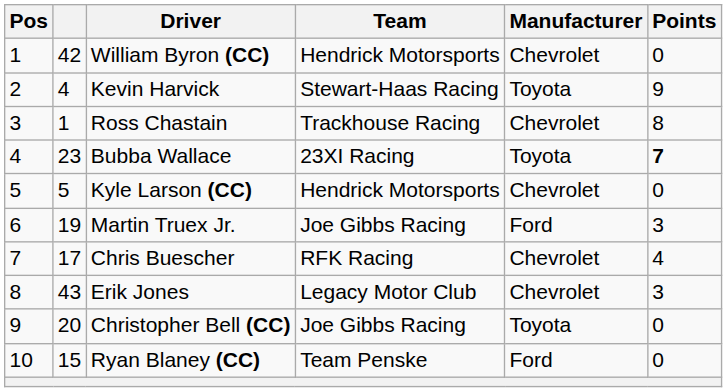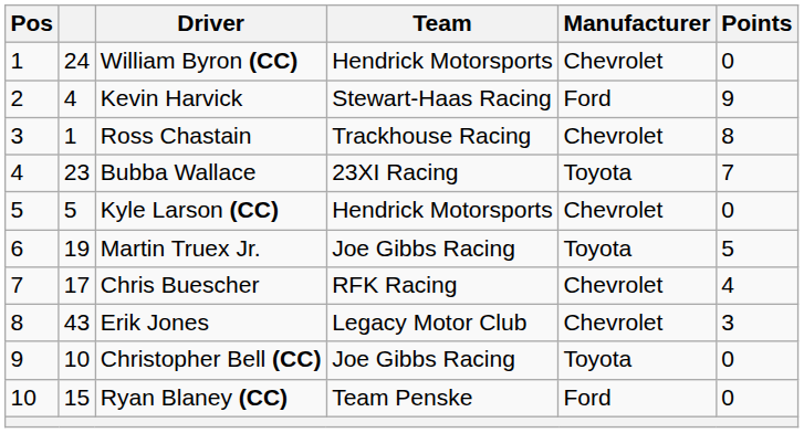William Byron (CC) | column 2: 42 -> 24
Kevin Harvick | Manufacturer: Toyota -> Ford
Bubba Wallace | Points: bold -> normal
Martin Truex Jr. | Manufacturer: Ford -> Toyota
Martin Truex Jr. | Points: 3 -> 5
Christopher Bell (CC) | column 2: 20 -> 10
